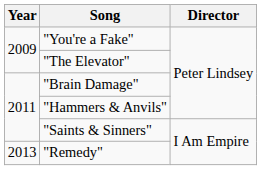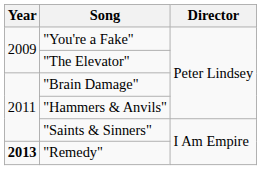"Remedy" | Year: normal -> bold
